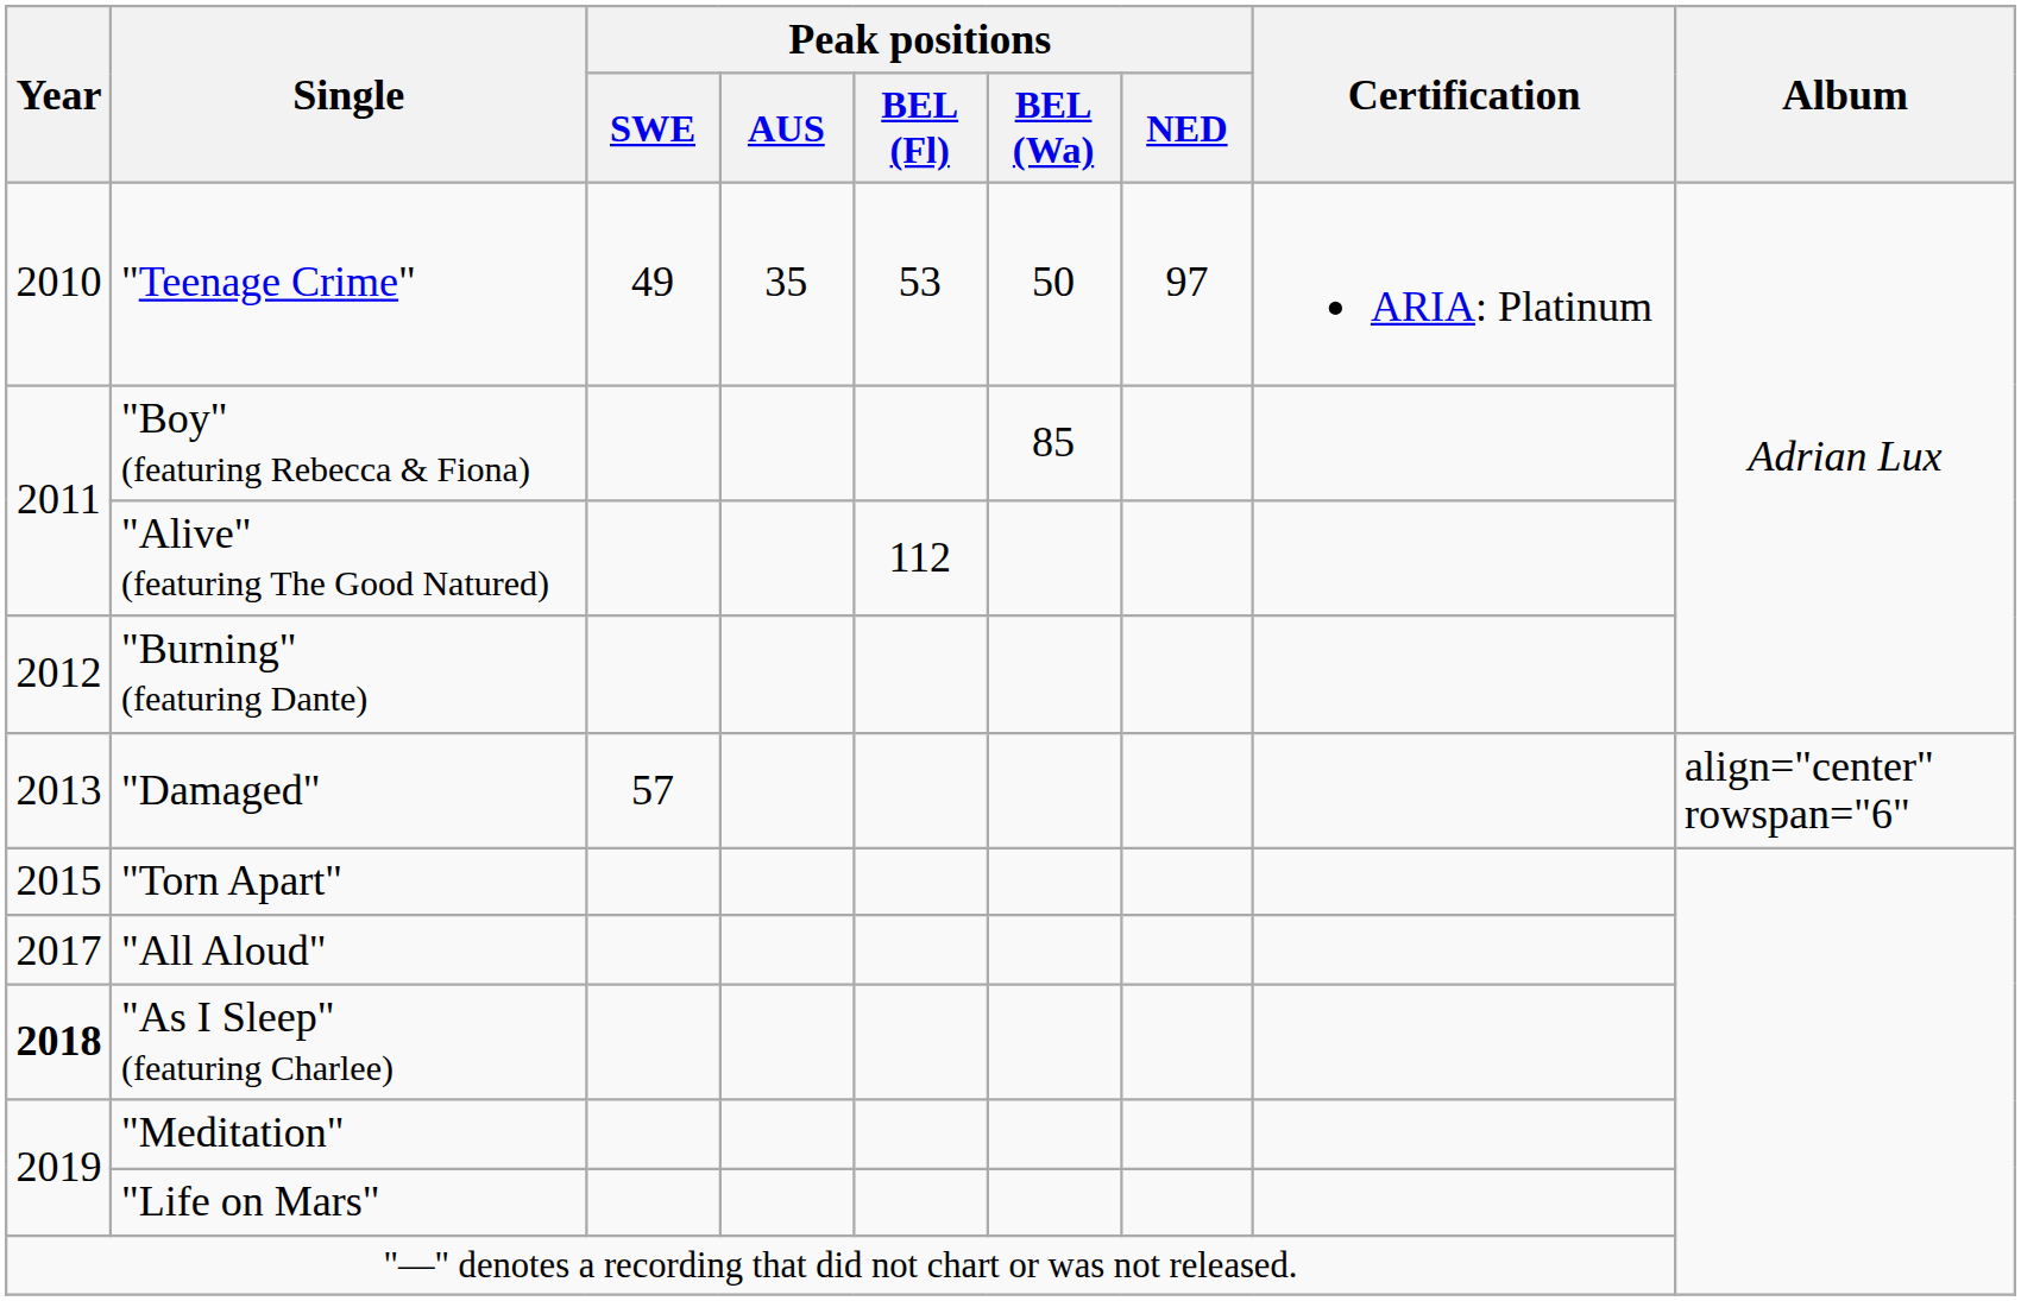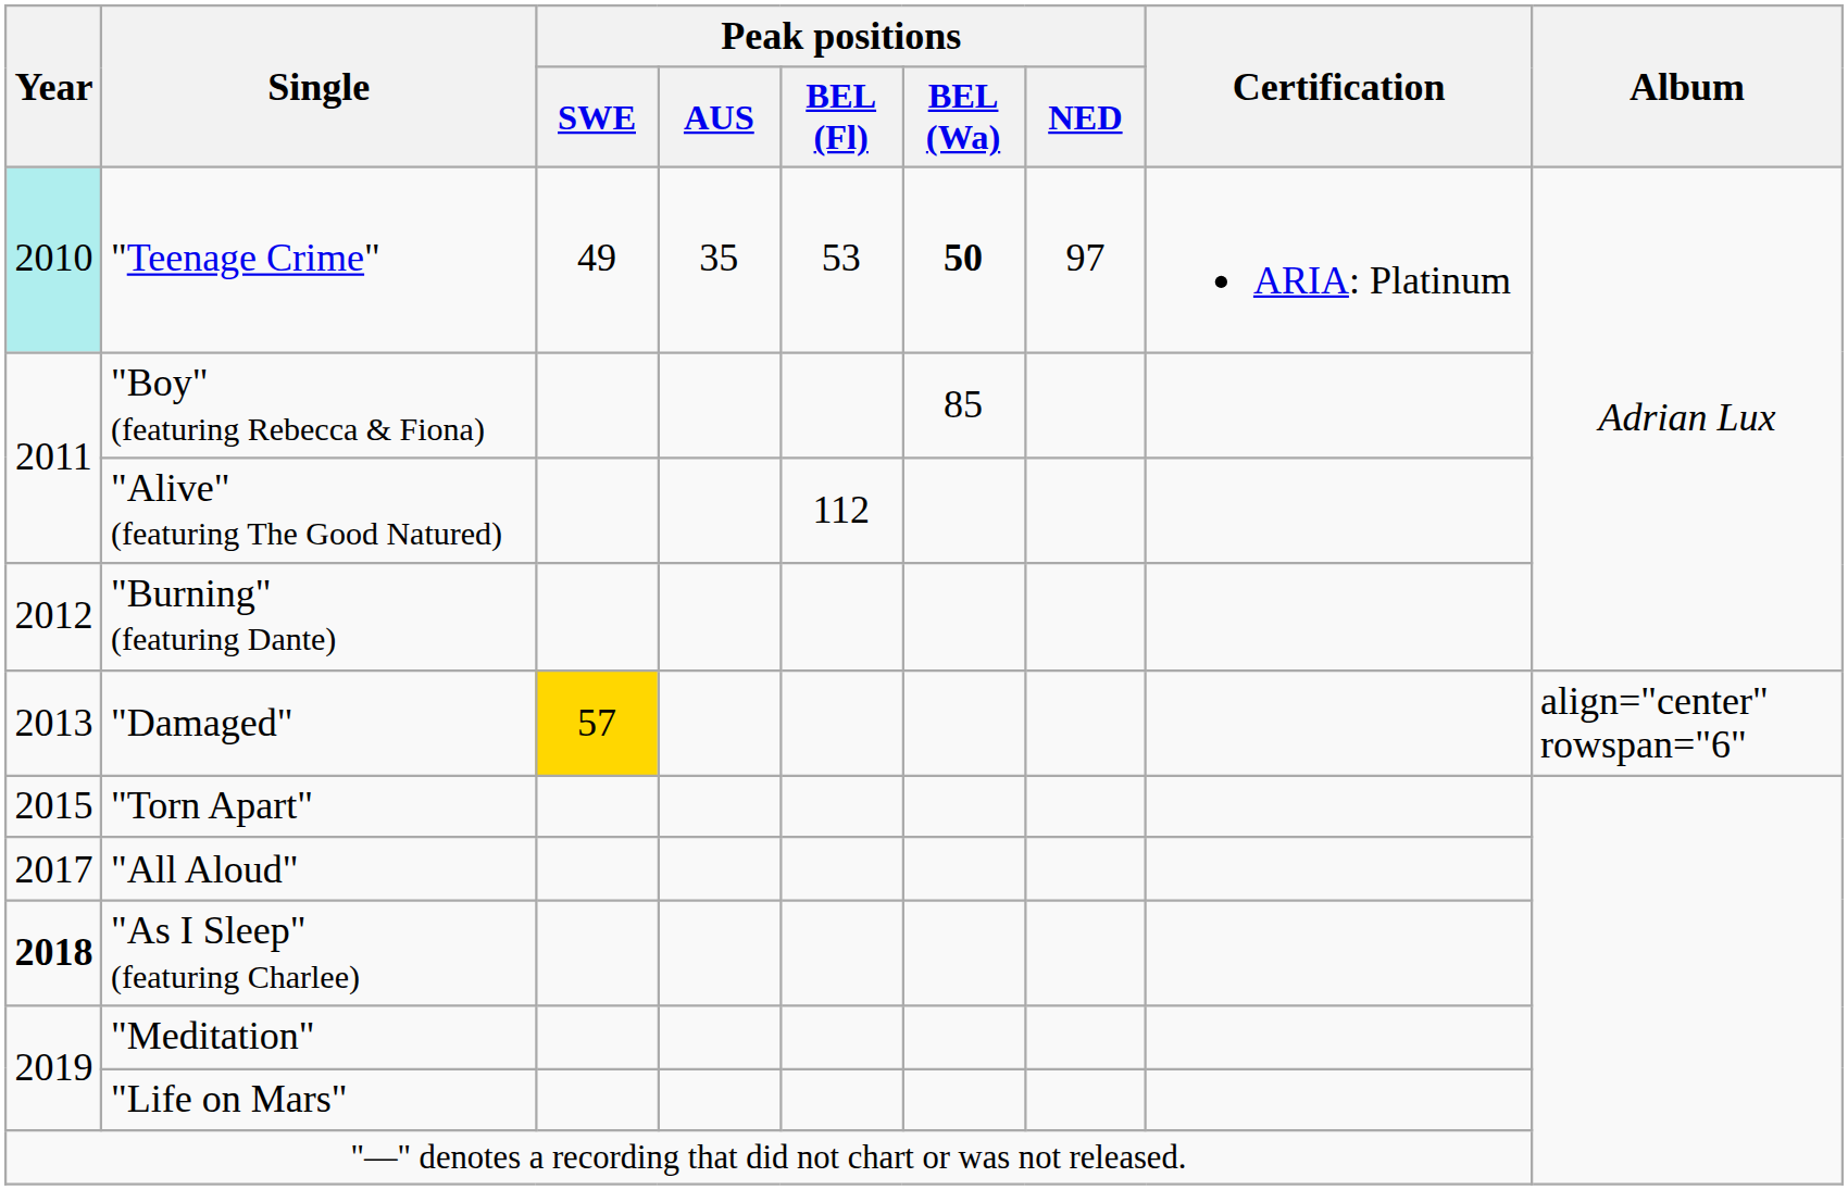"Teenage Crime" | Year: no background -> paleturquoise background
"Teenage Crime" | Peak positions / BEL (Wa): normal -> bold
"Damaged" | Peak positions / SWE: no background -> gold background
